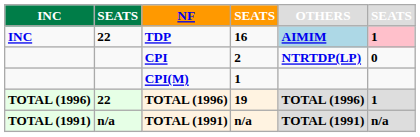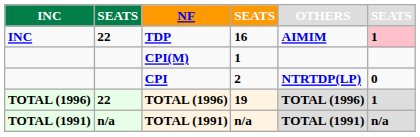TDP | OTHERS: lightblue background -> no background
rows swapped: CPI <-> CPI(M)
